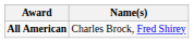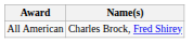row 2 | Award: bold -> normal
